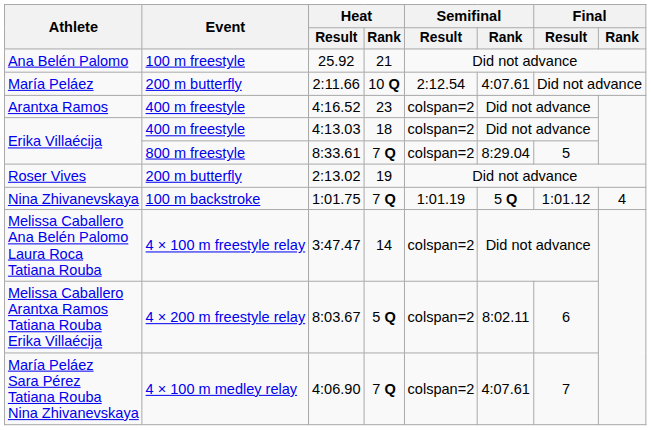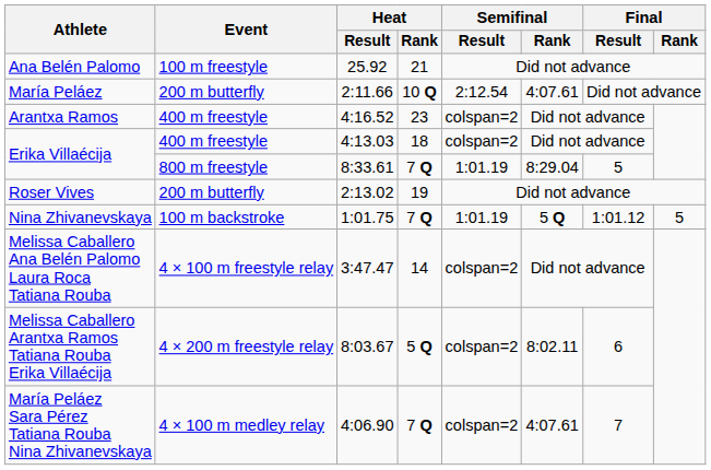Erika Villaécija / 8:33.61 | Semifinal / Result: colspan=2 -> 1:01.19
Nina Zhivanevskaya | Final / Rank: 4 -> 5
